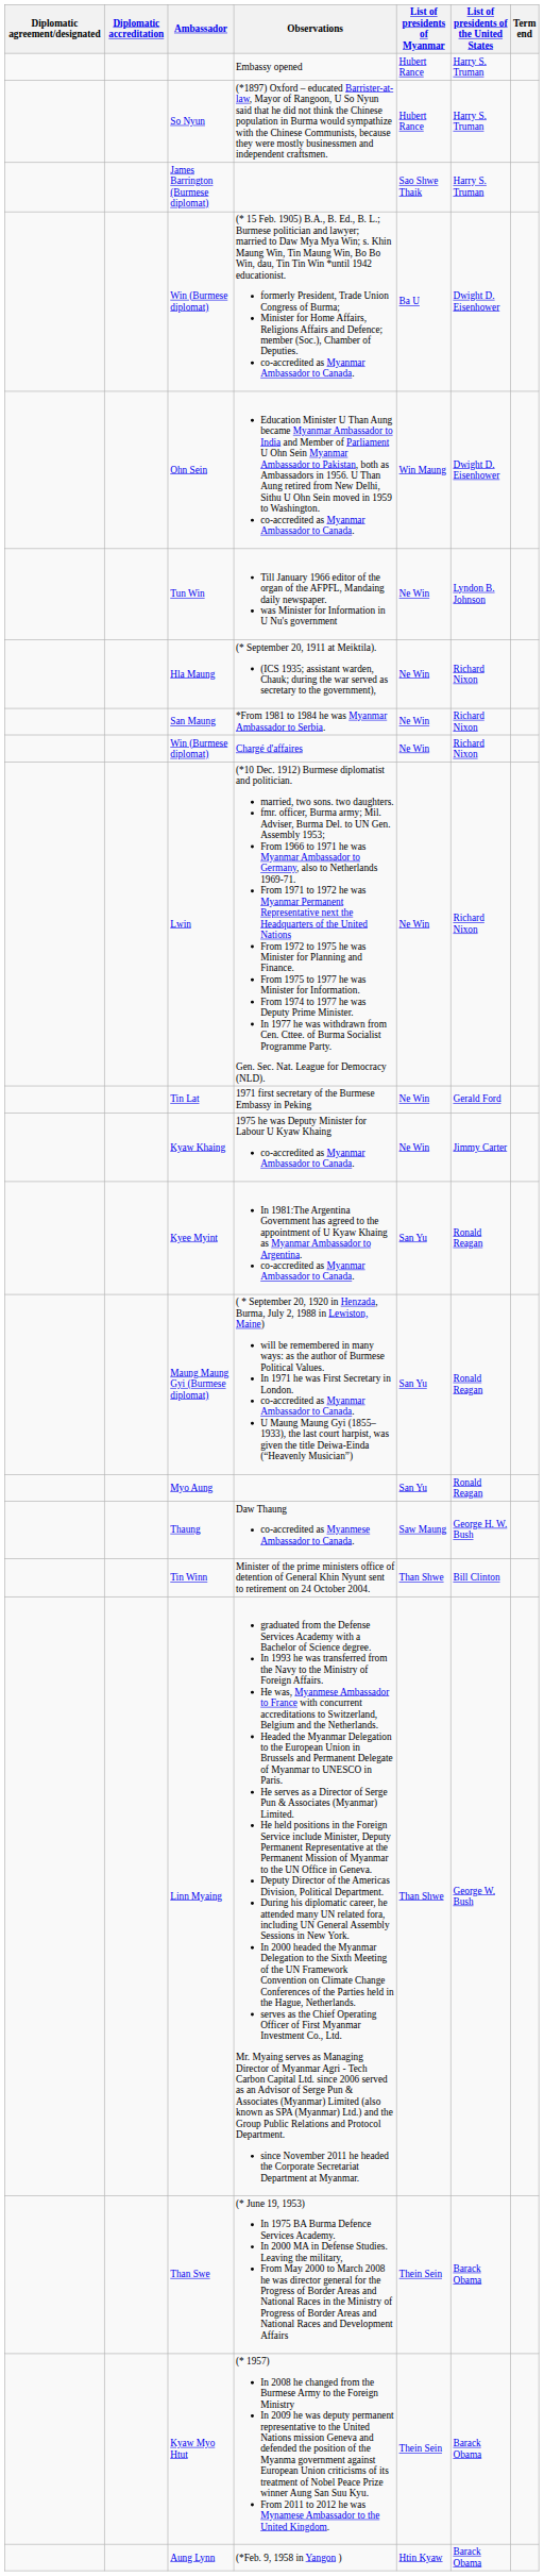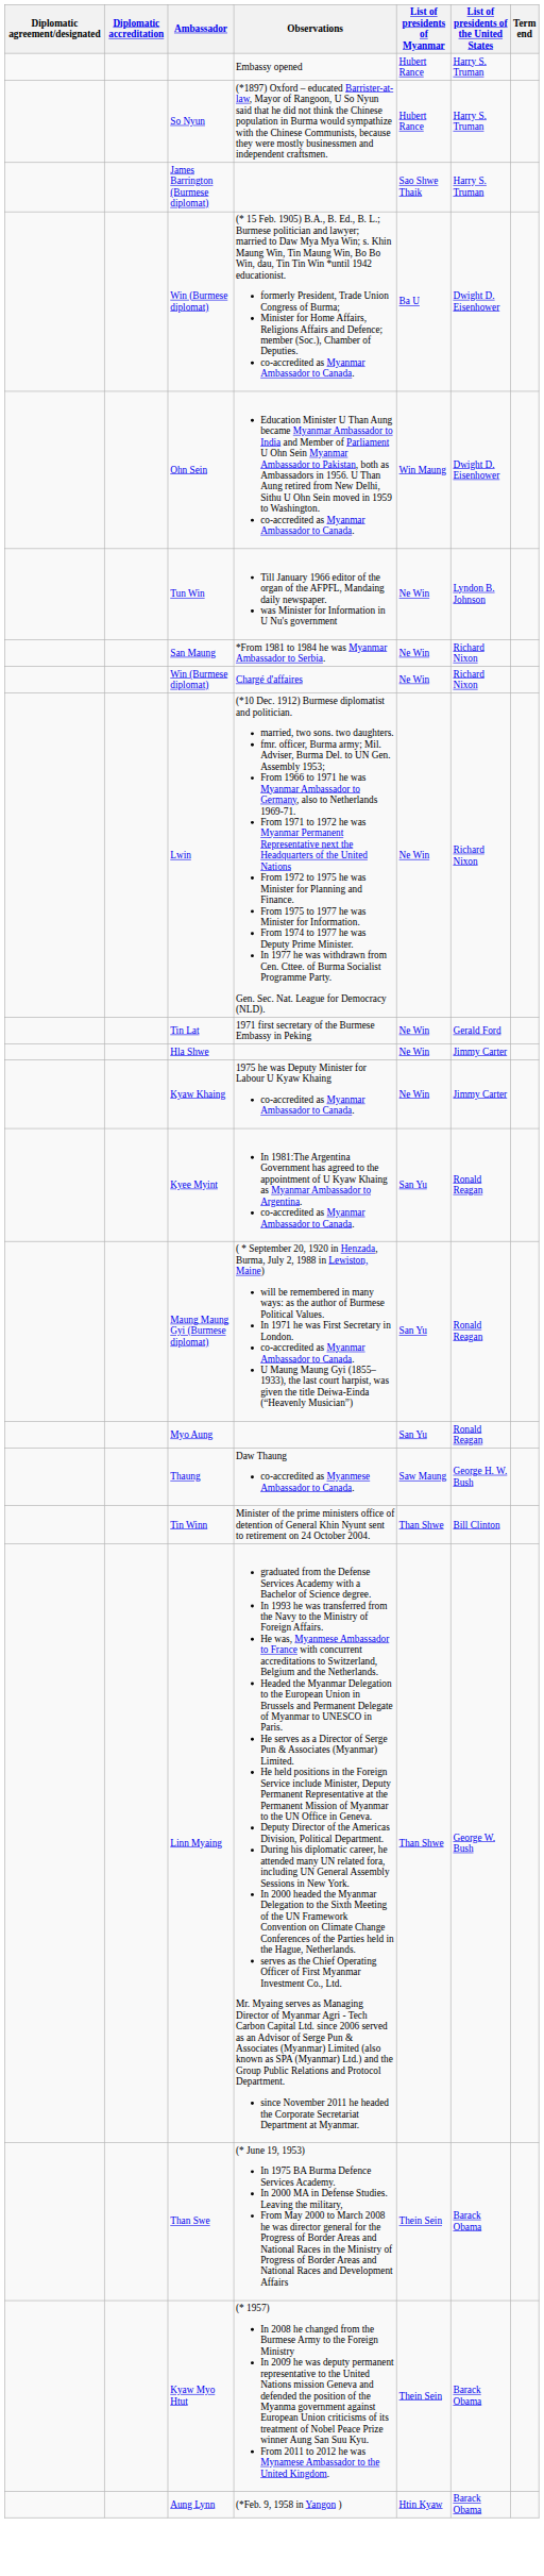- row: Hla Maung | (* September 20, 1911 at Meiktila). (ICS 1935; assistant warden, Chauk; during the war served as secretary to the government), | Ne Win | Richard Nixon
+ row: Hla Shwe | Ne Win | Jimmy Carter
